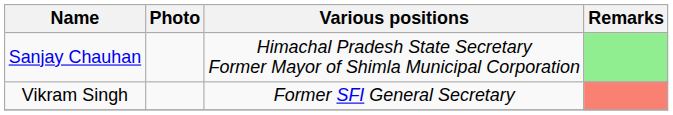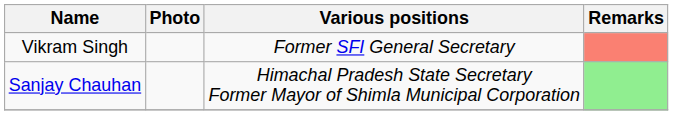rows swapped: Vikram Singh <-> Sanjay Chauhan
